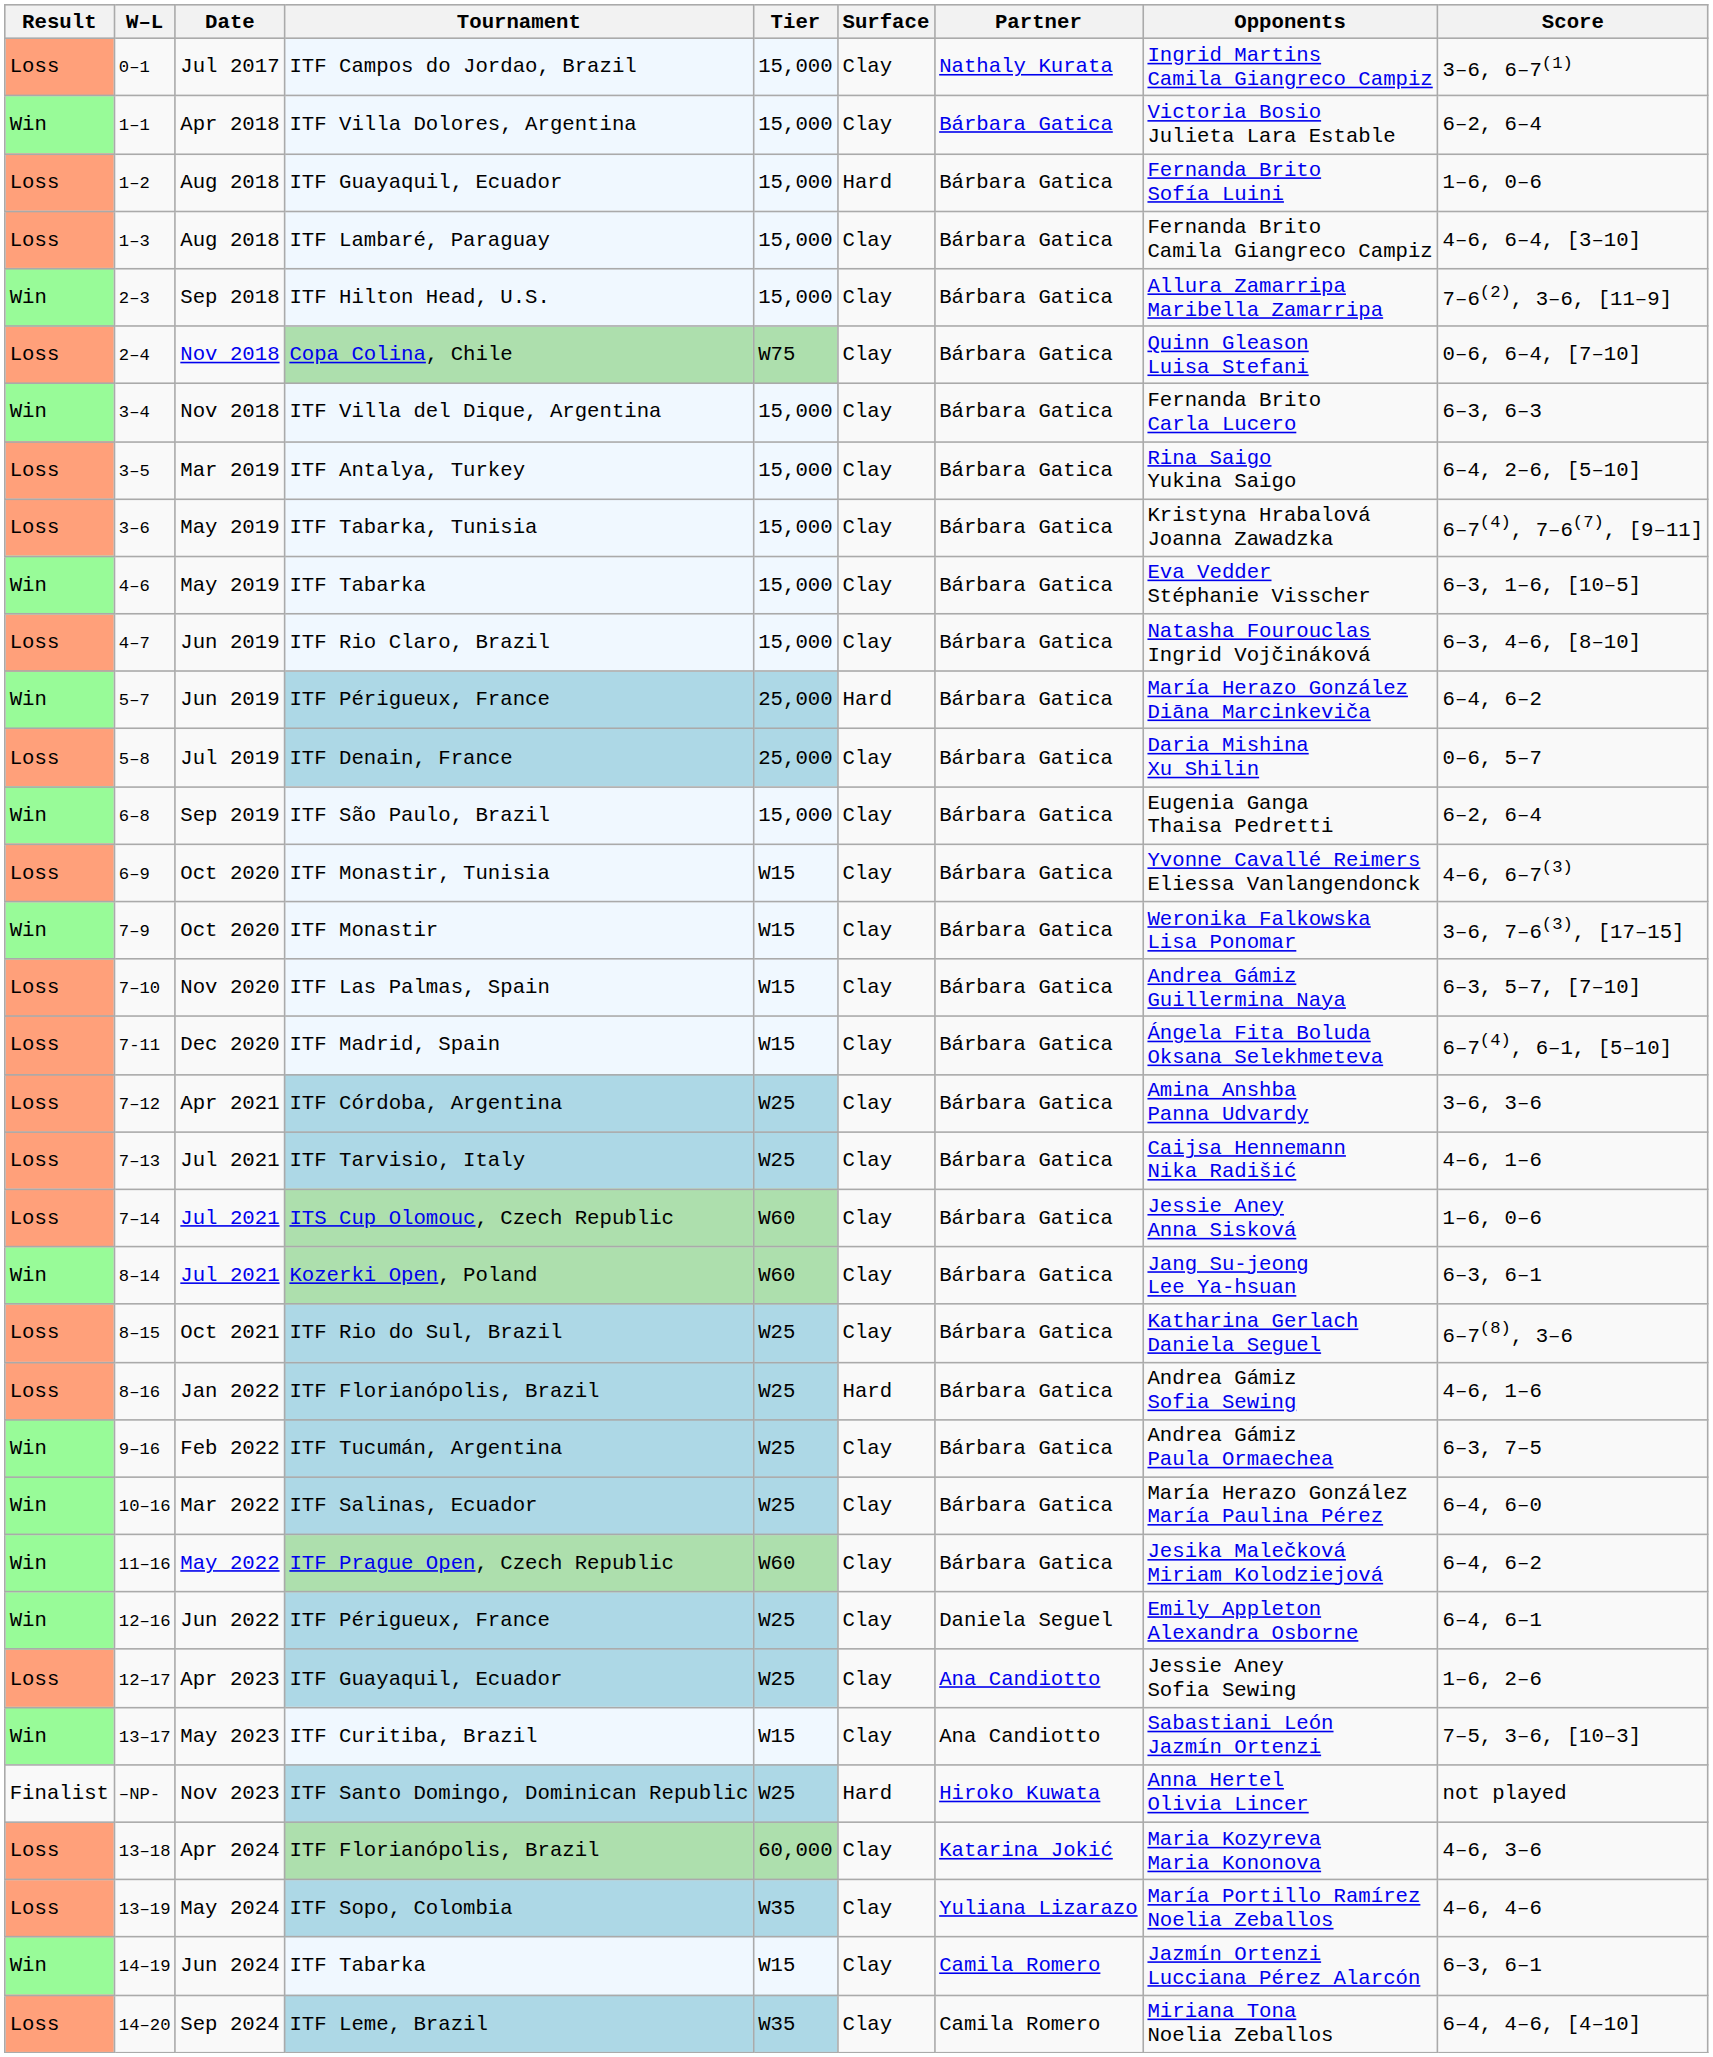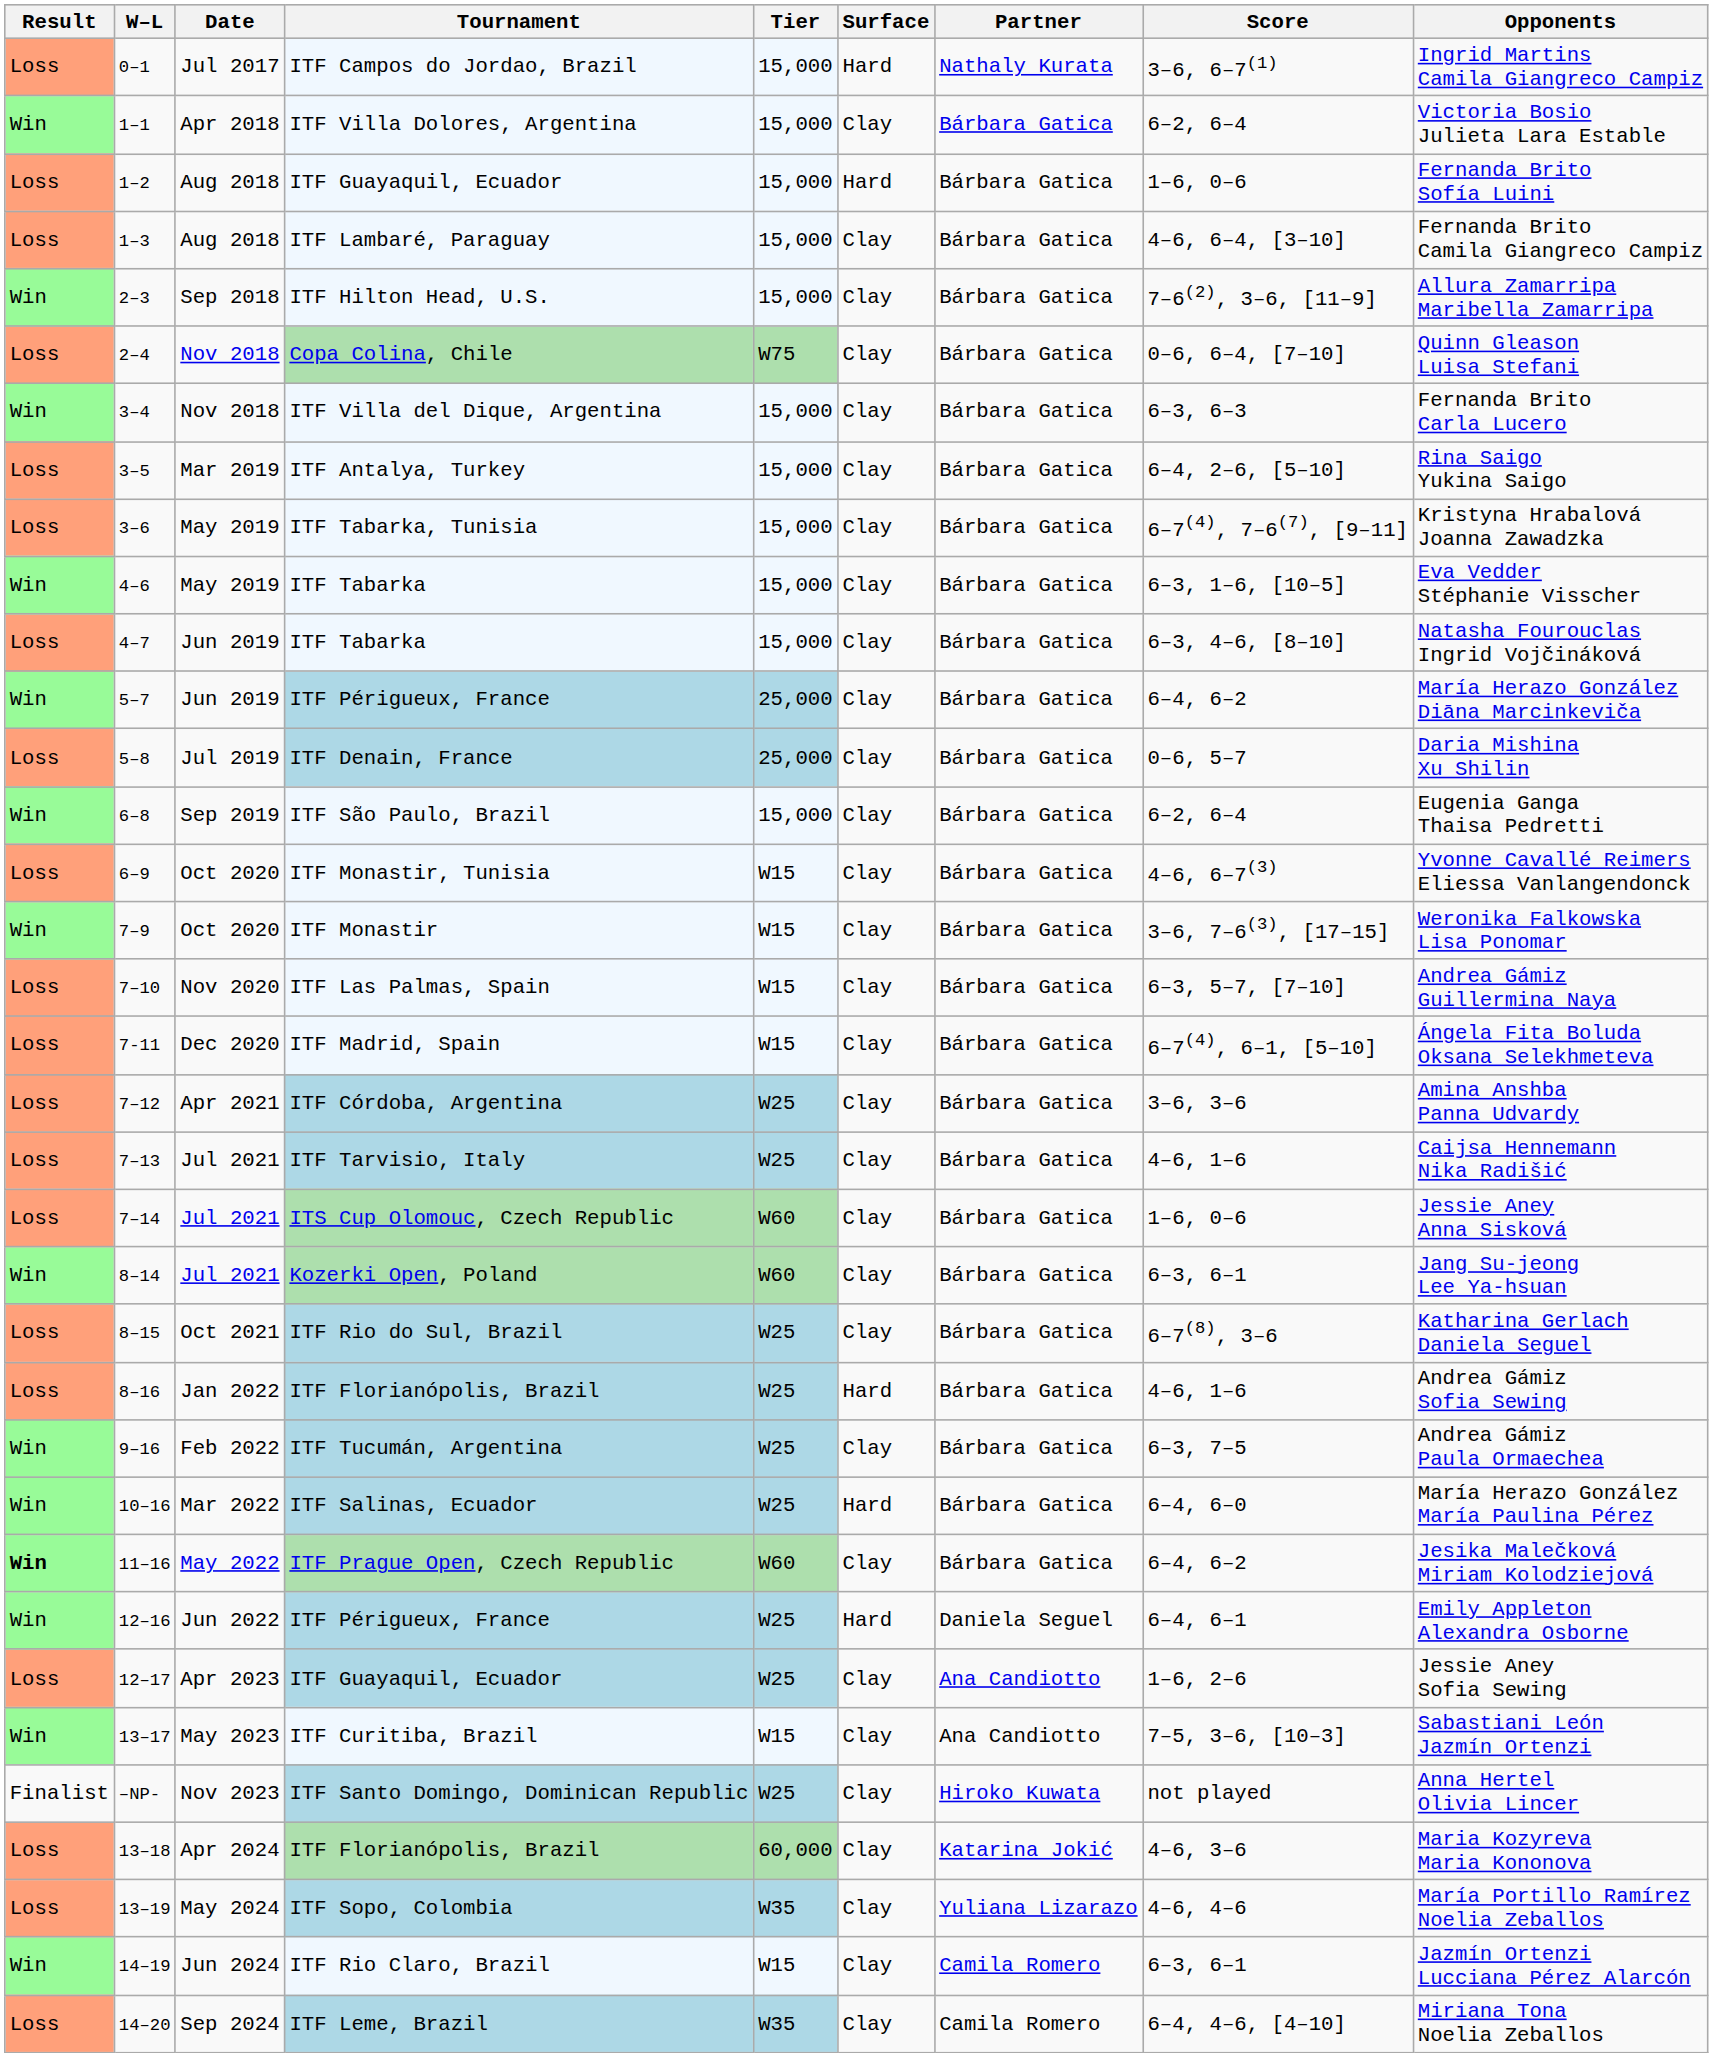columns swapped: Opponents <-> Score
0–1 | Surface: Clay -> Hard
4–7 | Tournament: ITF Rio Claro, Brazil -> ITF Tabarka
5–7 | Surface: Hard -> Clay
10–16 | Surface: Clay -> Hard
11–16 | Result: normal -> bold
12–16 | Surface: Clay -> Hard
–NP- | Surface: Hard -> Clay
14–19 | Tournament: ITF Tabarka -> ITF Rio Claro, Brazil
